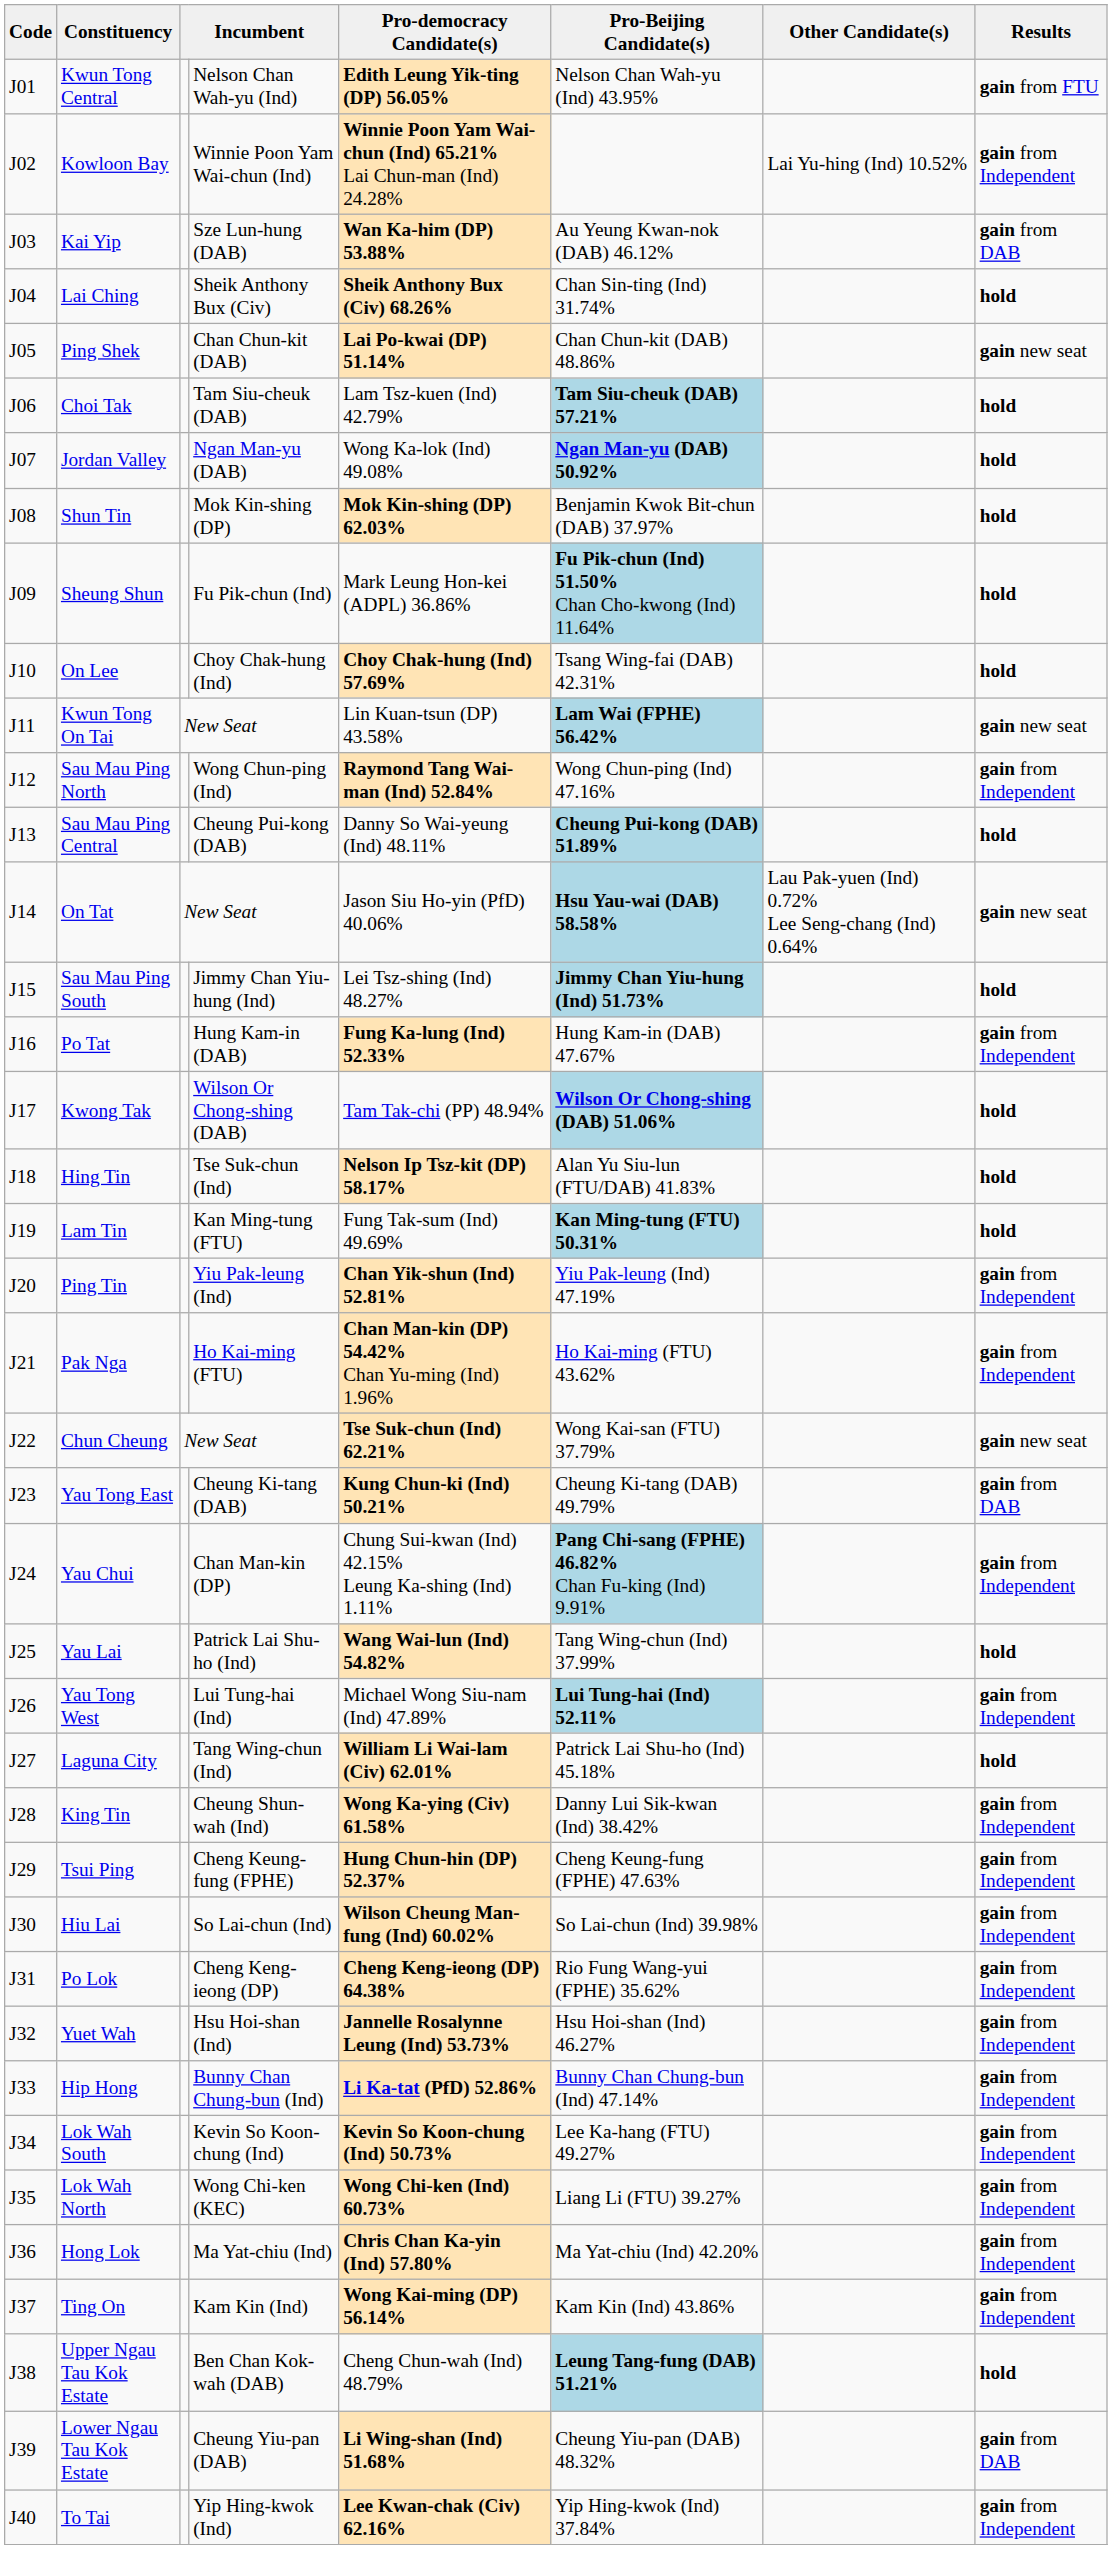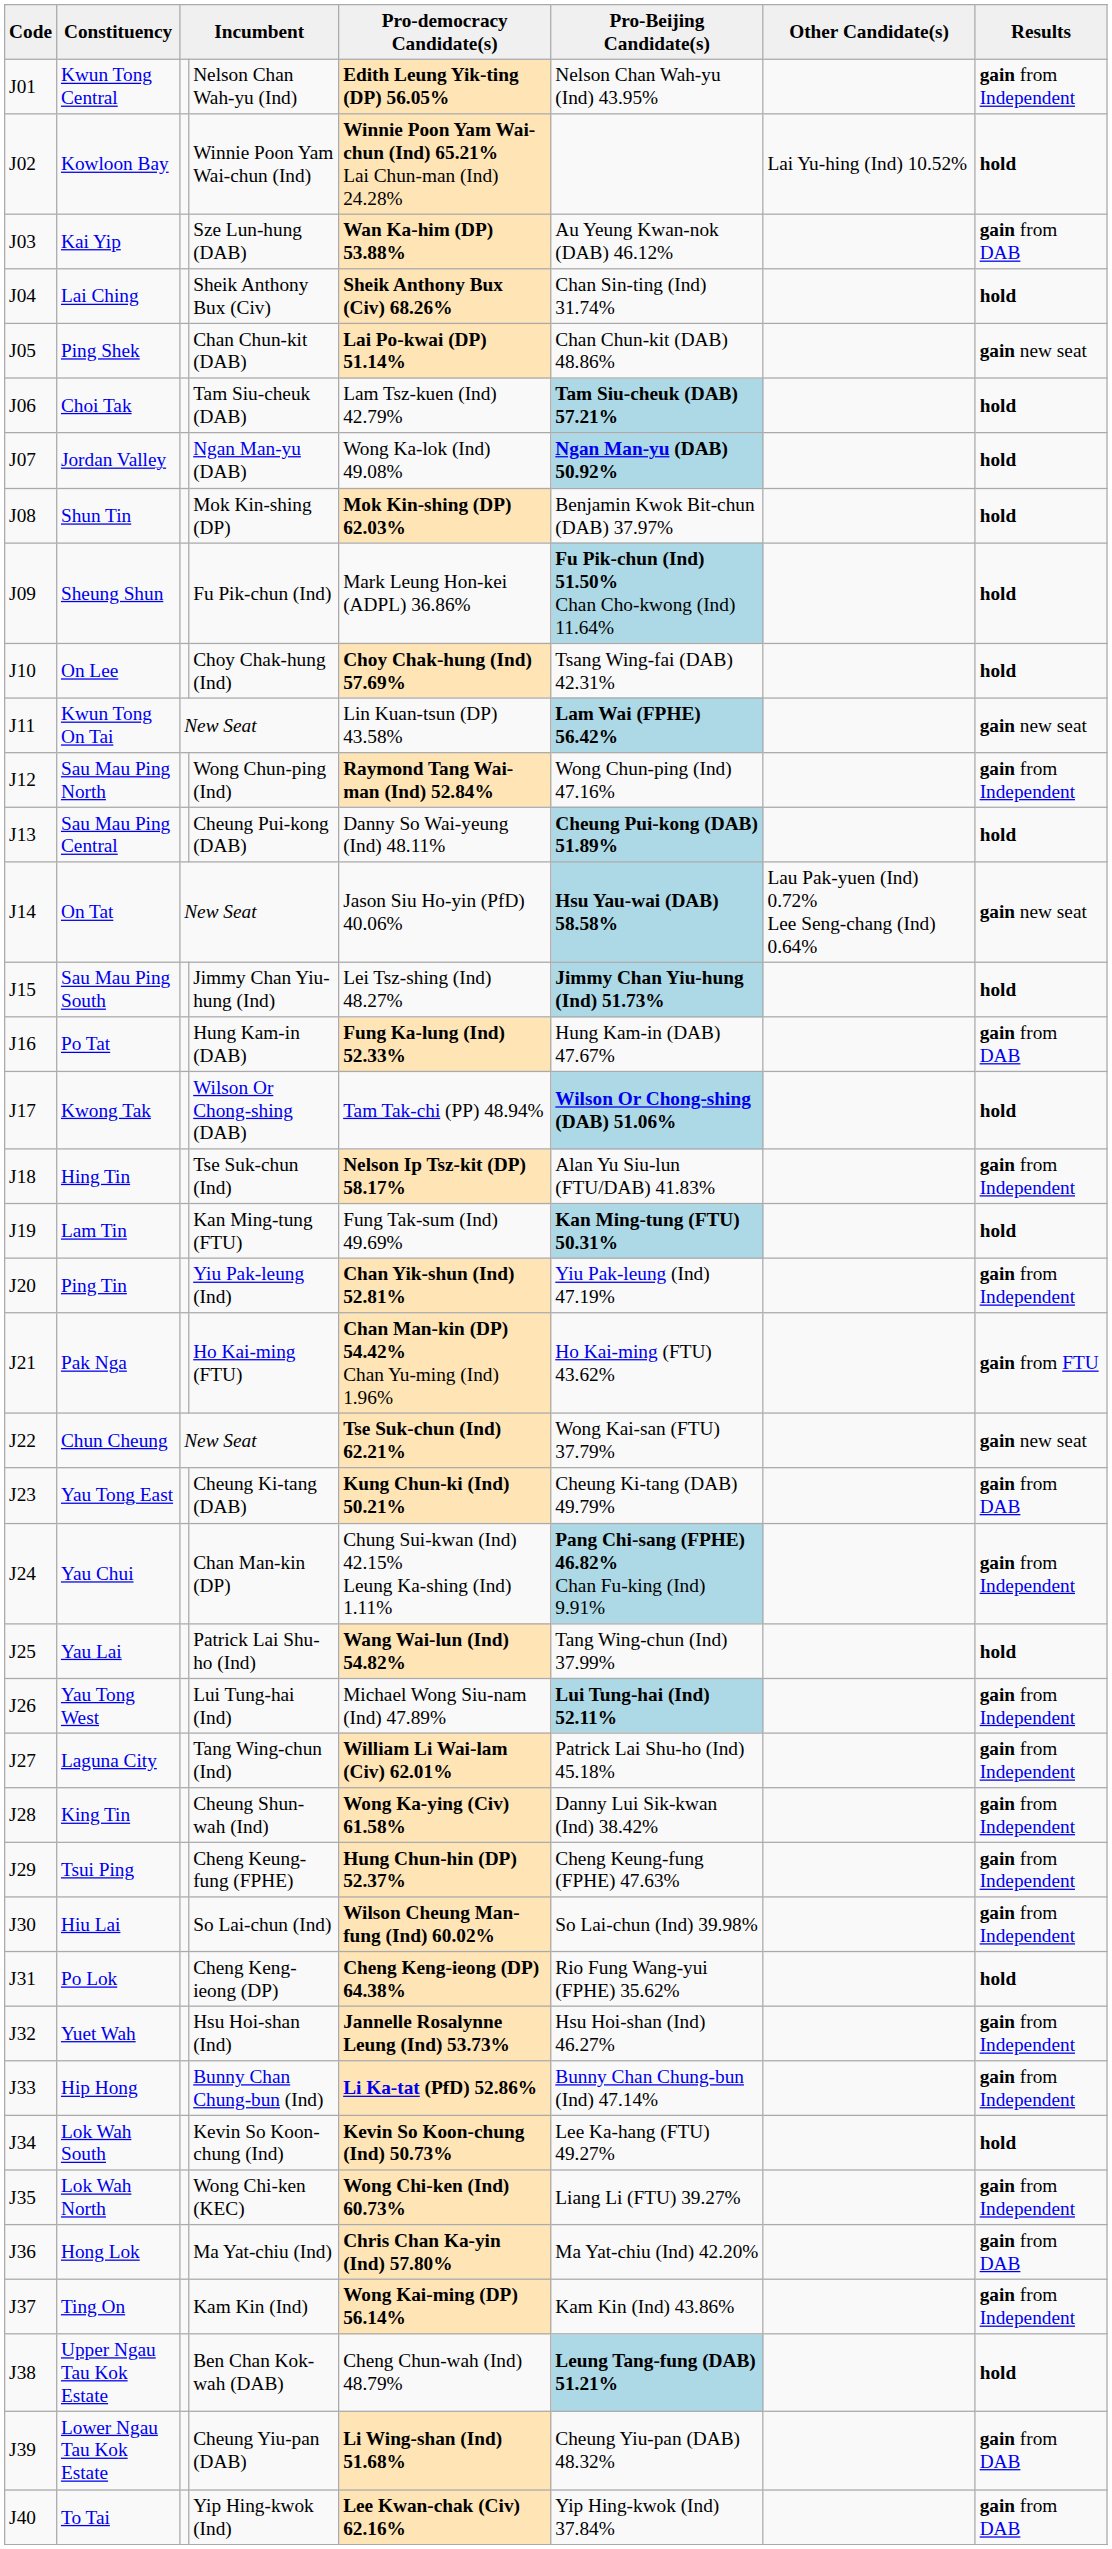Kwun Tong Central | column 8: gain from FTU -> gain from Independent
Kowloon Bay | column 8: gain from Independent -> hold
Po Tat | column 8: gain from Independent -> gain from DAB
Hing Tin | column 8: hold -> gain from Independent
Pak Nga | column 8: gain from Independent -> gain from FTU
Laguna City | column 8: hold -> gain from Independent
Po Lok | column 8: gain from Independent -> hold
Lok Wah South | column 8: gain from Independent -> hold
Hong Lok | column 8: gain from Independent -> gain from DAB
To Tai | column 8: gain from Independent -> gain from DAB
